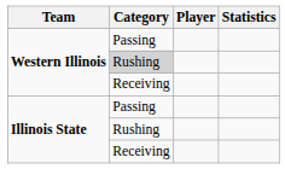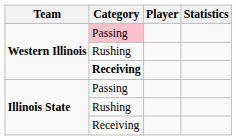Western Illinois / Passing | Category: no background -> pink background
Western Illinois / Rushing | Category: lightgrey background -> no background
Western Illinois / Receiving | Category: normal -> bold
